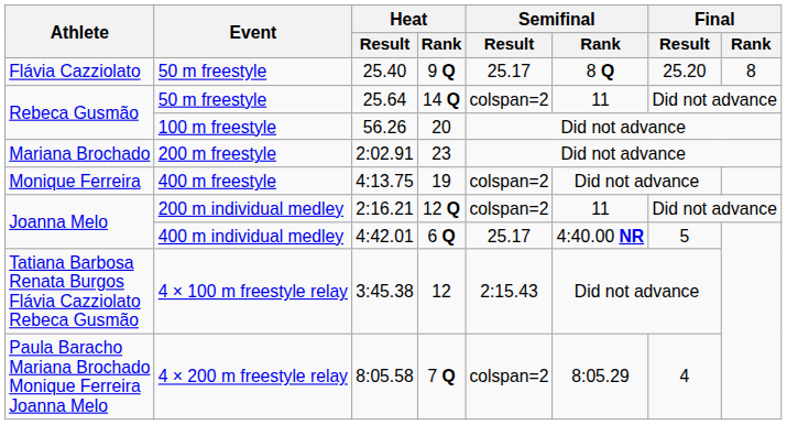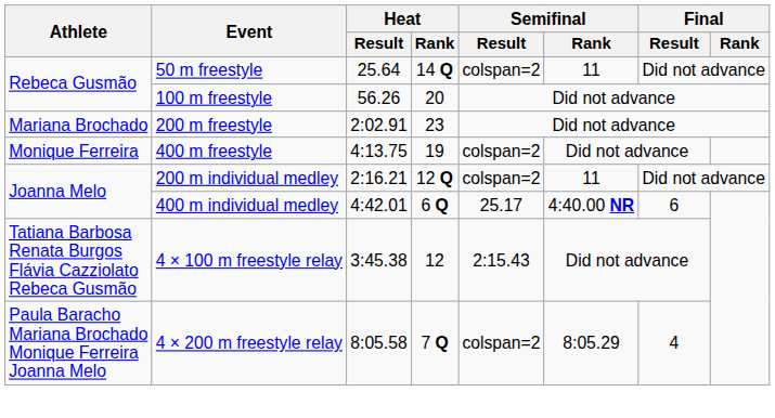- row: Flávia Cazziolato | 50 m freestyle | 25.40 | 9 Q | 25.17 | 8 Q | 25.20 | 8
4:42.01 | Final / Result: 5 -> 6
